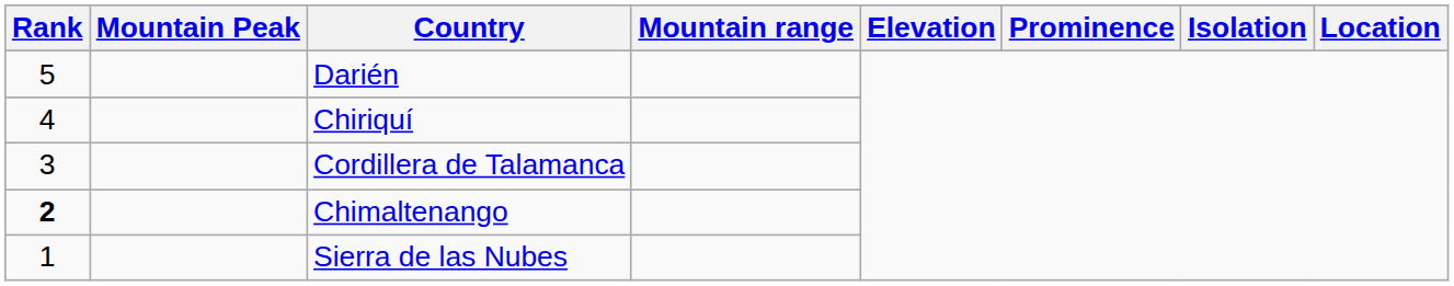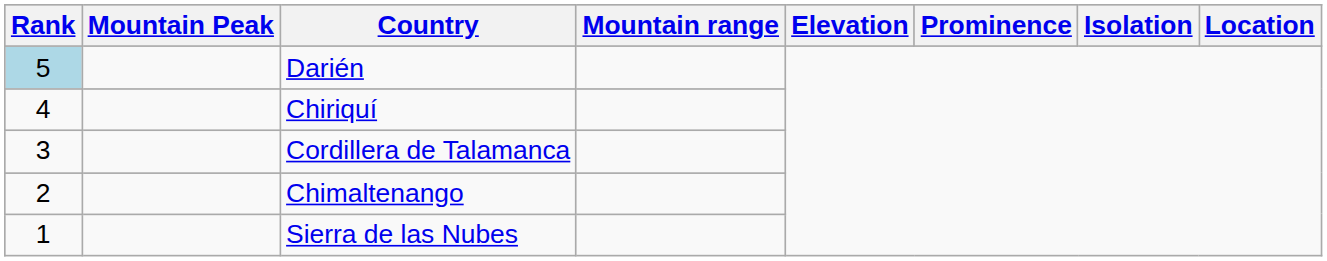Darién | Rank: no background -> lightblue background
Chimaltenango | Rank: bold -> normal
